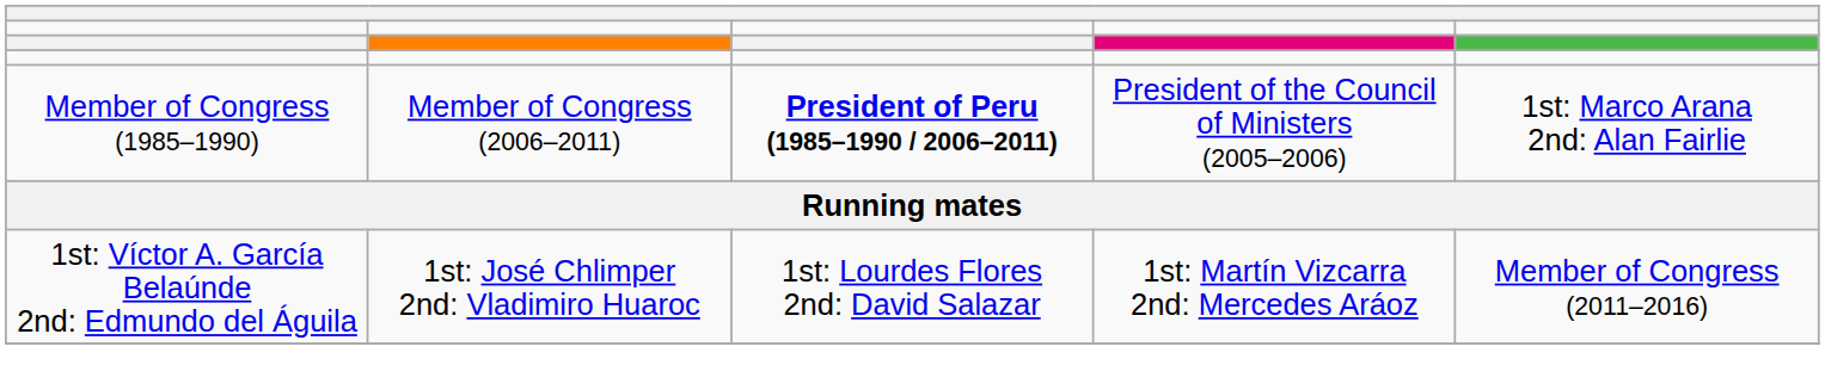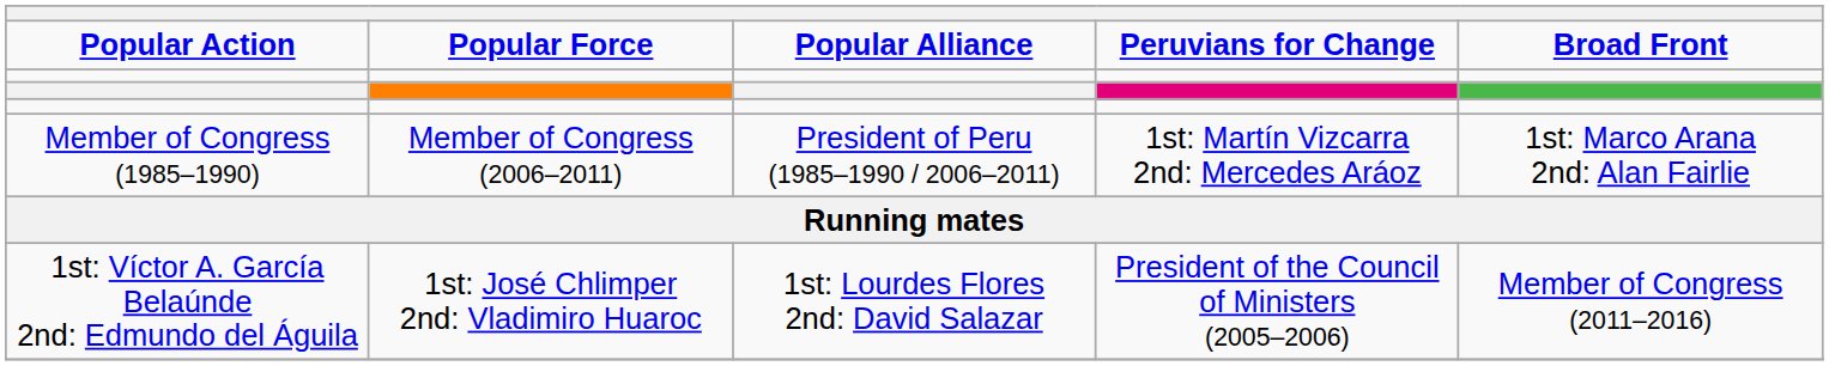+ row: Popular Action | Popular Force | Popular Alliance | Peruvians for Change | Broad Front
Member of Congress (1985–1990) | column 3: bold -> normal
Member of Congress (1985–1990) | column 4: President of the Council of Ministers (2005–2006) -> 1st: Martín Vizcarra 2nd: Mercedes Aráoz
1st: Víctor A. García Belaúnde 2nd: Edmundo del Águila | column 4: 1st: Martín Vizcarra 2nd: Mercedes Aráoz -> President of the Council of Ministers (2005–2006)
